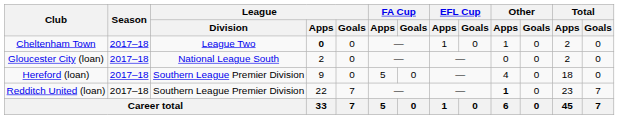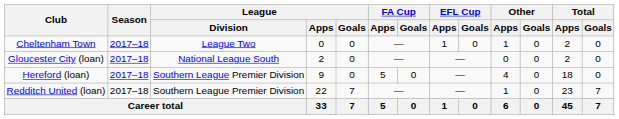Cheltenham Town | League / Apps: bold -> normal
Redditch United (loan) | Other / Apps: bold -> normal
